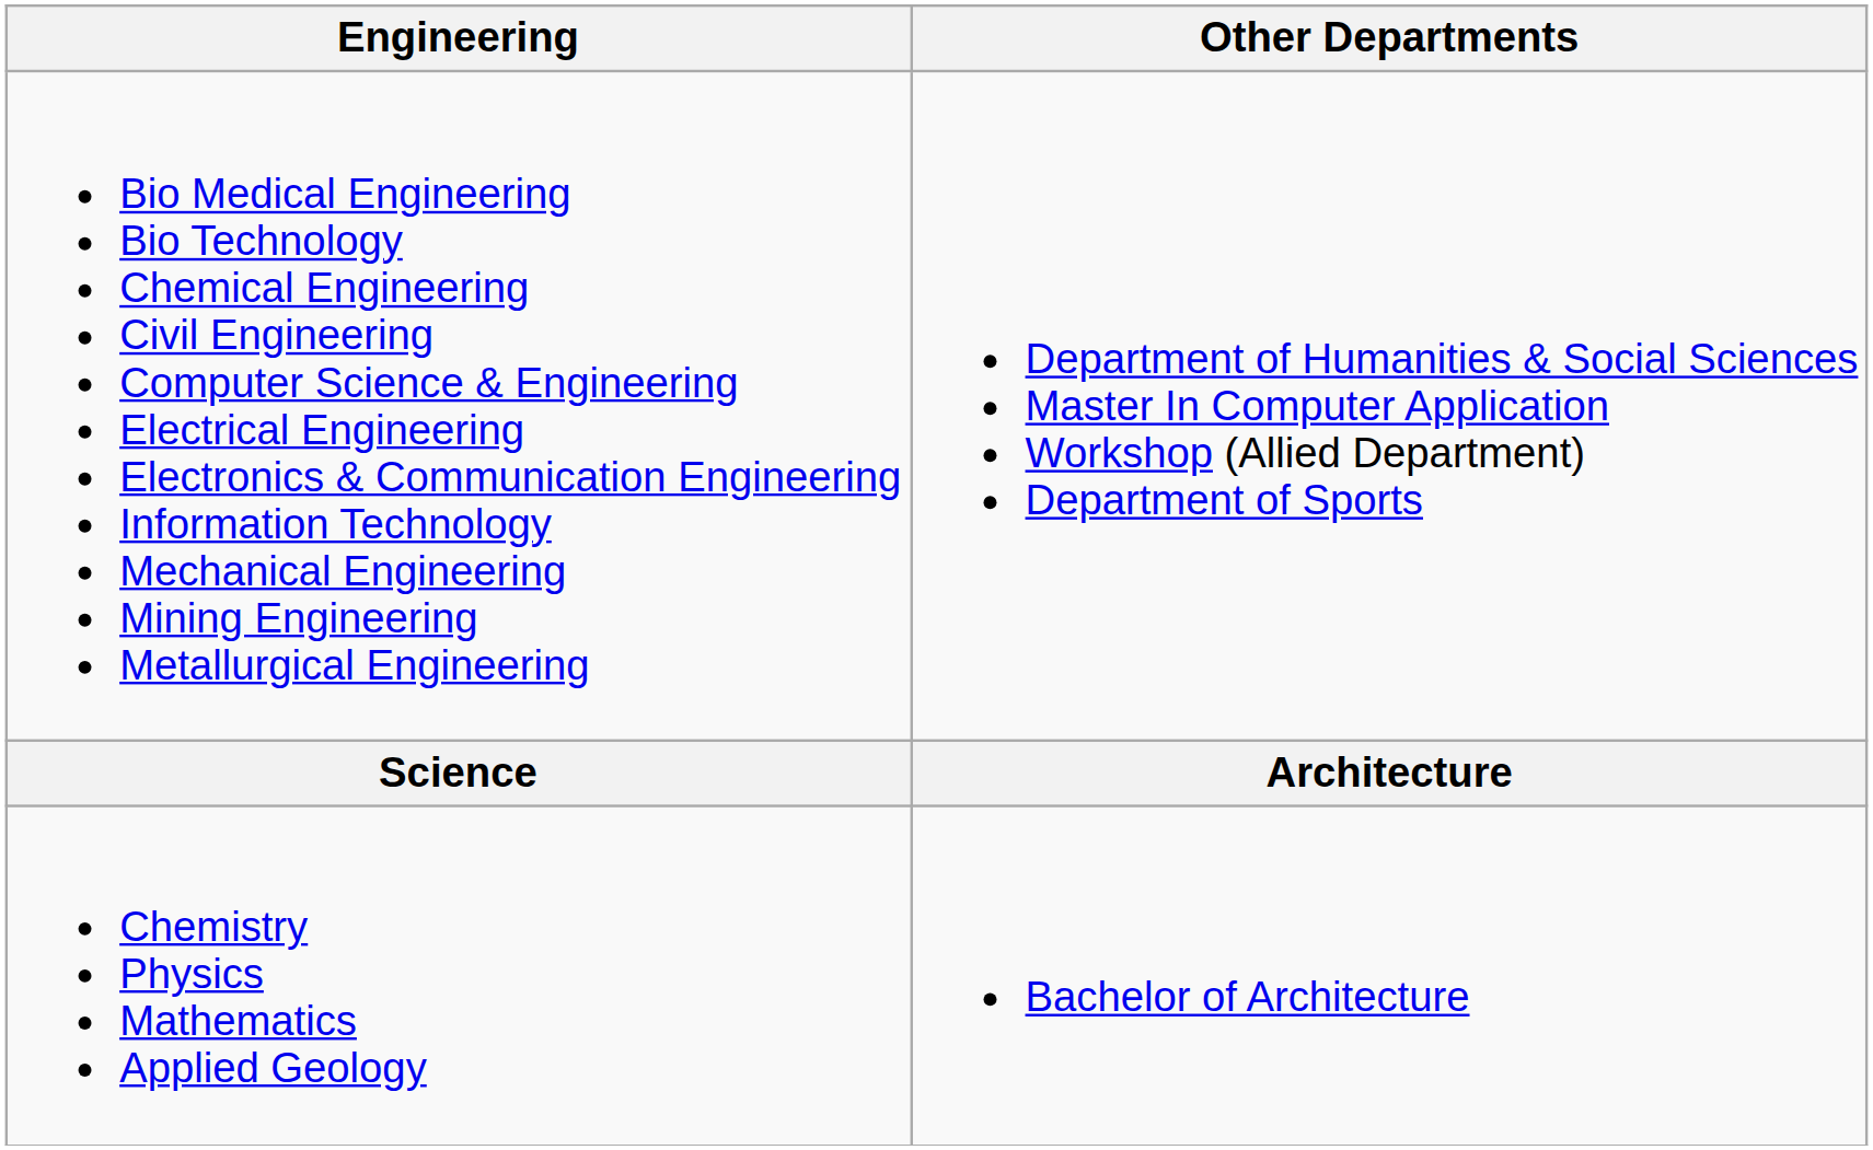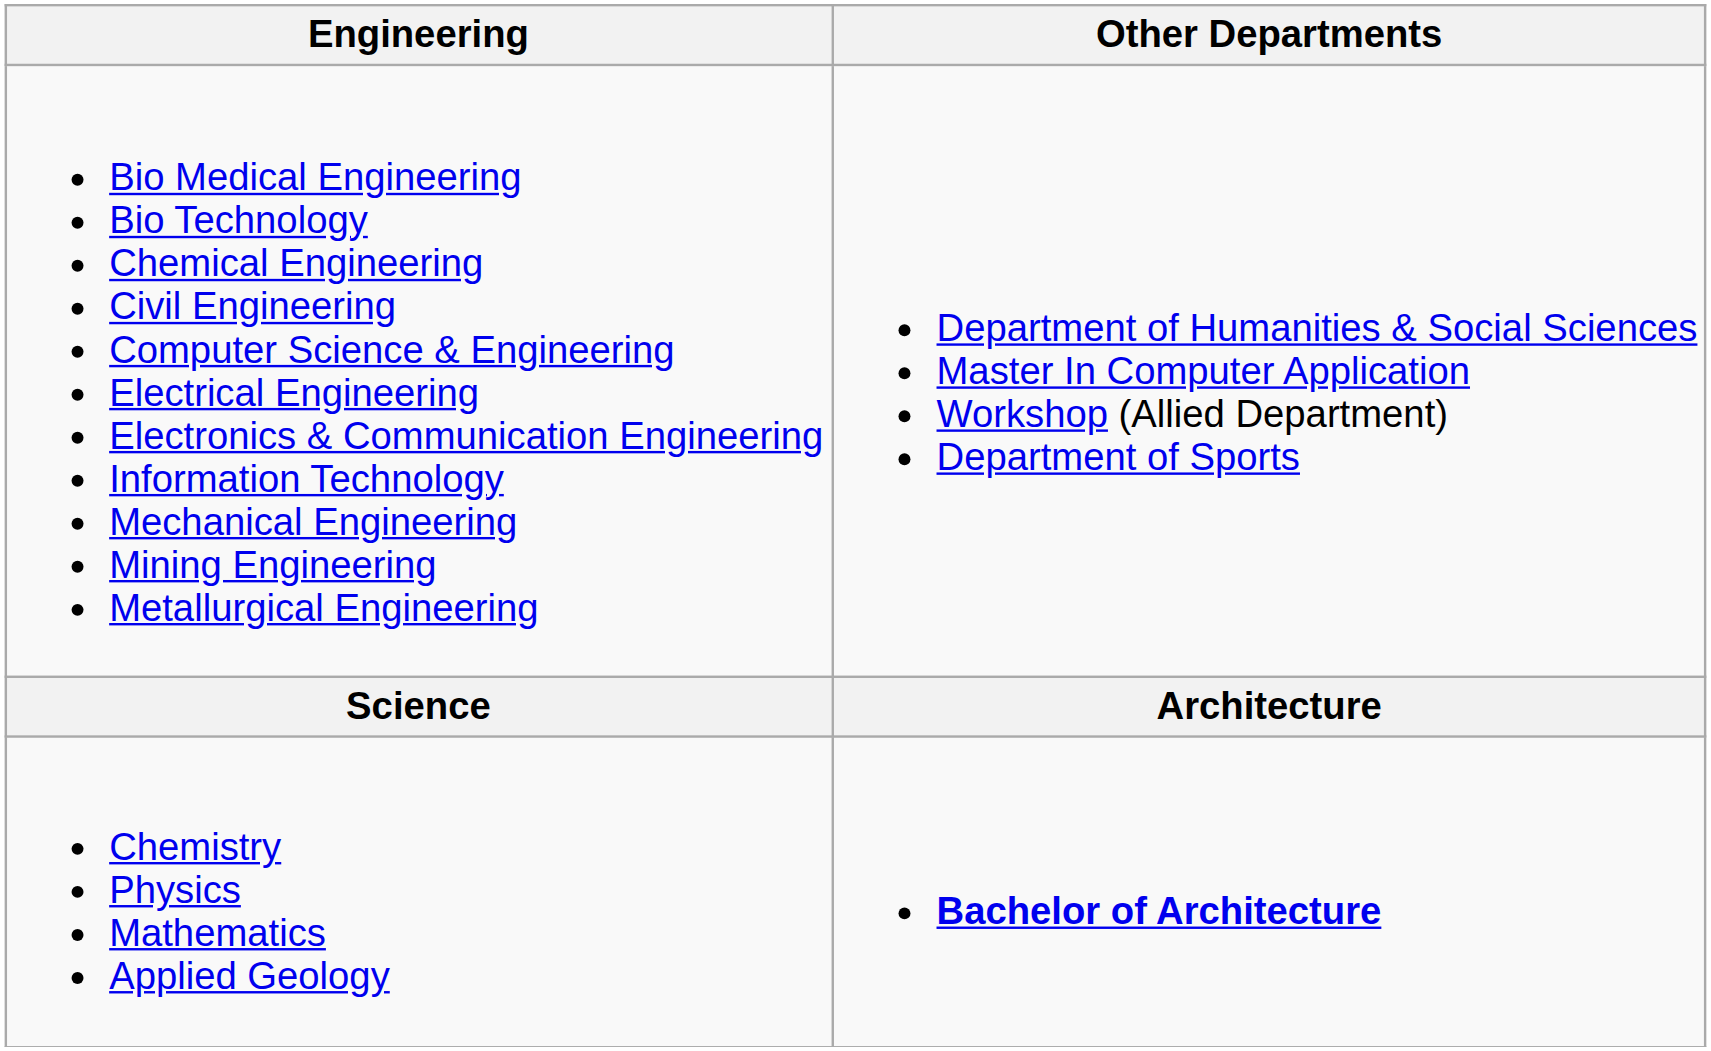Chemistry Physics Mathematics Applied Geology | Other Departments: normal -> bold
